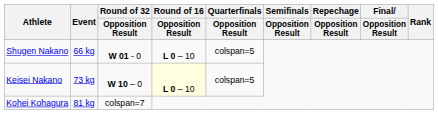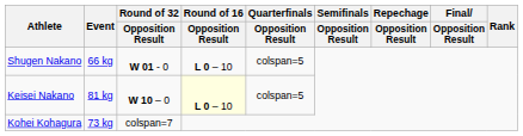Keisei Nakano | Event: 73 kg -> 81 kg
Kohei Kohagura | Event: 81 kg -> 73 kg
